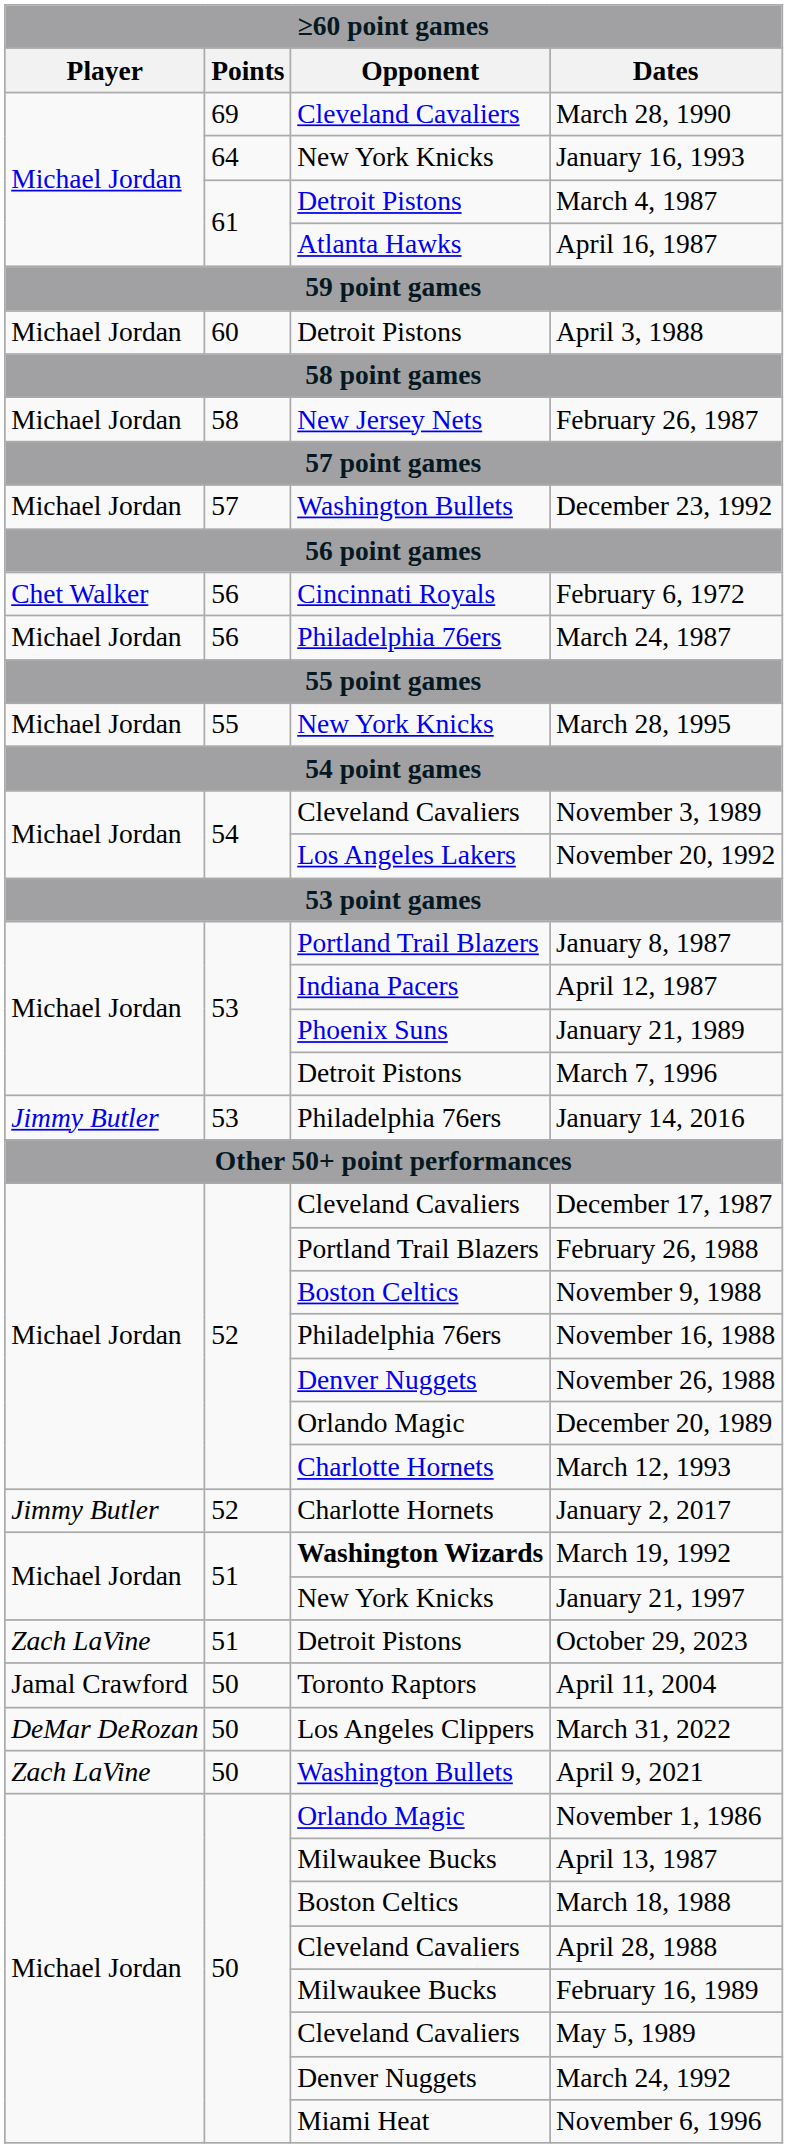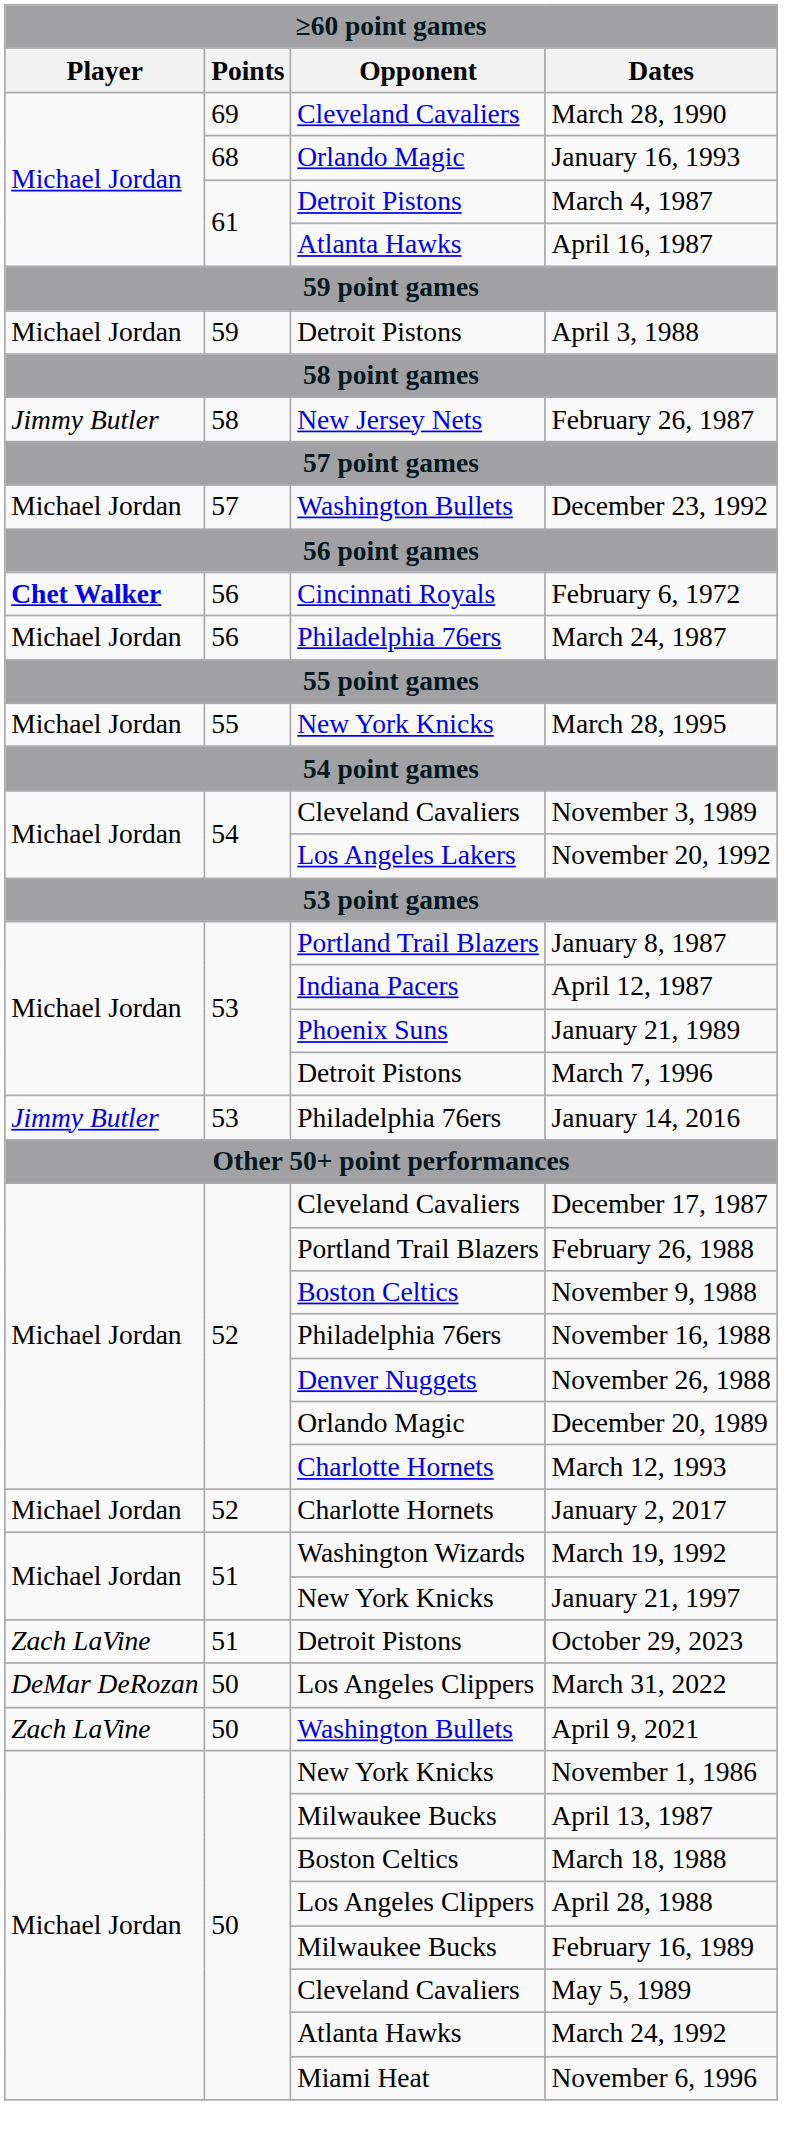January 16, 1993 | Points: 64 -> 68
January 16, 1993 | Opponent: New York Knicks -> Orlando Magic
April 3, 1988 | Points: 60 -> 59
February 26, 1987 | Player: Michael Jordan -> Jimmy Butler
February 6, 1972 | Player: normal -> bold
January 2, 2017 | Player: Jimmy Butler -> Michael Jordan
March 19, 1992 | Opponent: bold -> normal
- row: Jamal Crawford | 50 | Toronto Raptors | April 11, 2004
November 1, 1986 | Opponent: Orlando Magic -> New York Knicks
April 28, 1988 | Opponent: Cleveland Cavaliers -> Los Angeles Clippers
March 24, 1992 | Opponent: Denver Nuggets -> Atlanta Hawks
